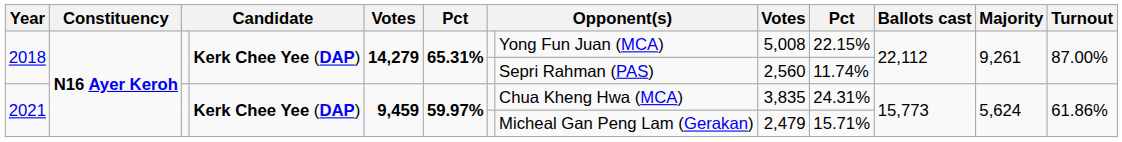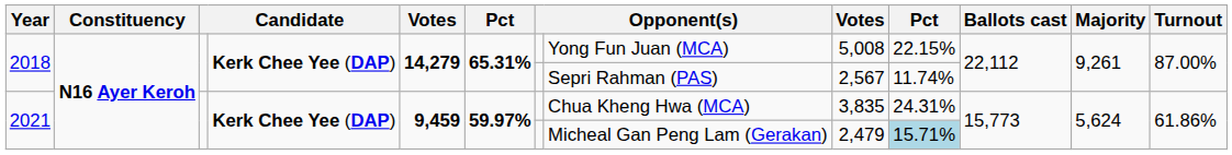row 3 | column 9: 2,560 -> 2,567
row 5 | column 10: no background -> lightblue background
